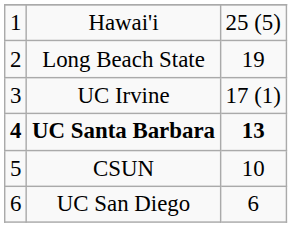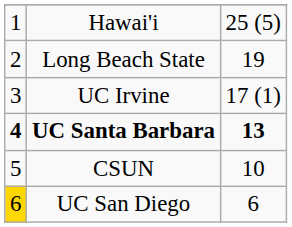UC San Diego | column 1: no background -> gold background
